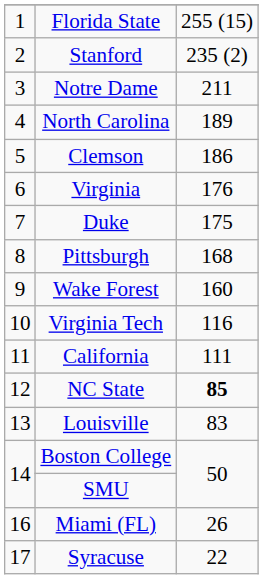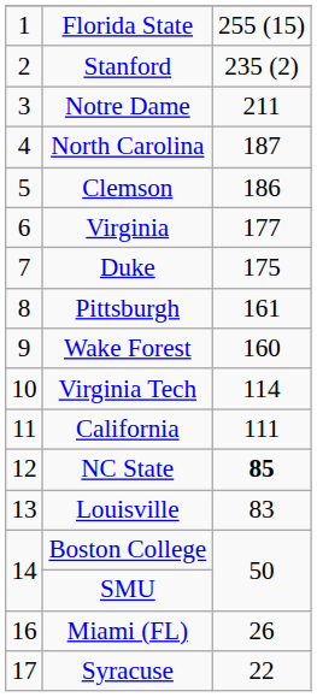North Carolina | column 3: 189 -> 187
Virginia | column 3: 176 -> 177
Pittsburgh | column 3: 168 -> 161
Virginia Tech | column 3: 116 -> 114
